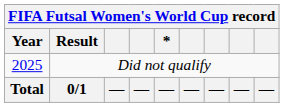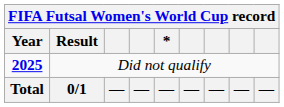Did not qualify | Year: normal -> bold
